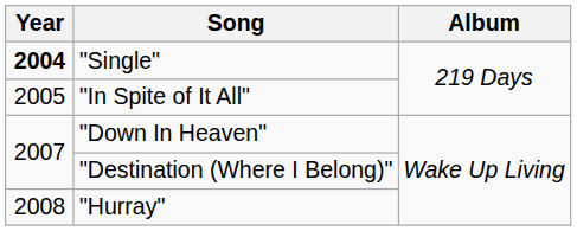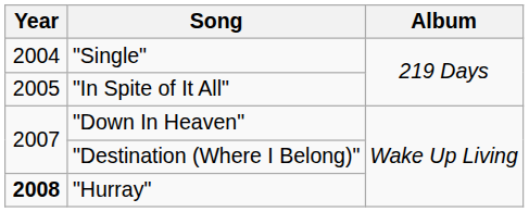"Single" | Year: bold -> normal
"Hurray" | Year: normal -> bold
